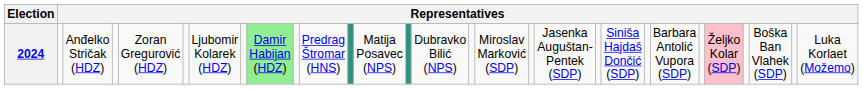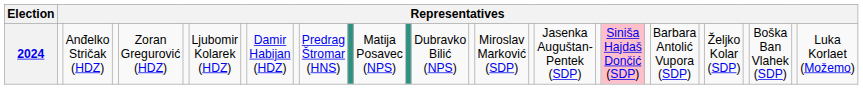2024 | column 9: lightgreen background -> no background
2024 | column 21: no background -> pink background
2024 | column 25: pink background -> no background
